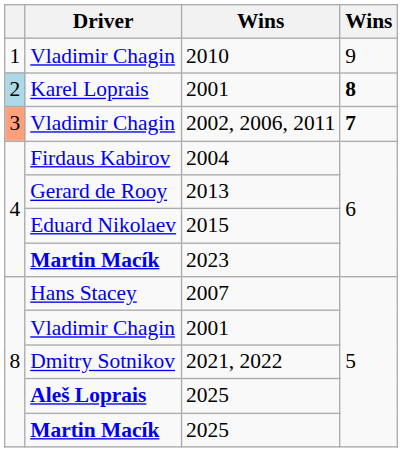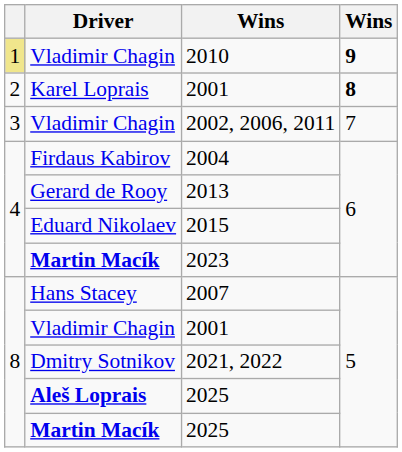2010 | column 1: no background -> khaki background
2010 | column 4: normal -> bold
Karel Loprais / 2001 | column 1: lightblue background -> no background
2002, 2006, 2011 | column 1: lightsalmon background -> no background
2002, 2006, 2011 | column 4: bold -> normal
